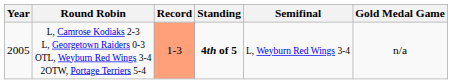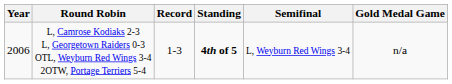row 2 | Year: 2005 -> 2006
row 2 | Record: lightsalmon background -> no background
